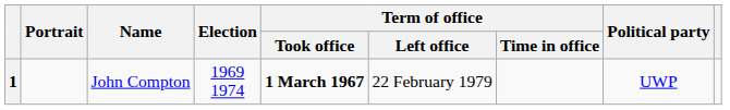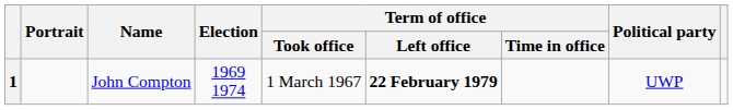1 | Term of office / Took office: bold -> normal
1 | Term of office / Left office: normal -> bold
